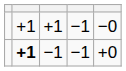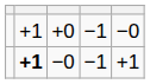row 2 | column 3: +1 -> +0
row 3 | column 3: −1 -> −0
row 3 | column 5: +0 -> +1
